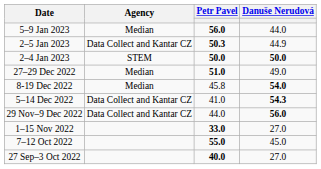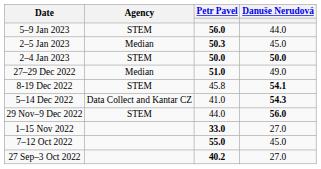5–9 Jan 2023 | Agency: Median -> STEM
2–5 Jan 2023 | Agency: Data Collect and Kantar CZ -> Median
2–5 Jan 2023 | Danuše Nerudová: 44.9 -> 45.0
8-19 Dec 2022 | Agency: Median -> STEM
8-19 Dec 2022 | Danuše Nerudová: 54.0 -> 54.1
29 Nov–9 Dec 2022 | Agency: Data Collect and Kantar CZ -> STEM
27 Sep–3 Oct 2022 | Petr Pavel: 40.0 -> 40.2
